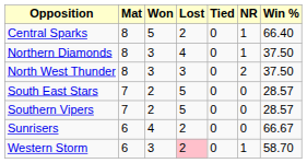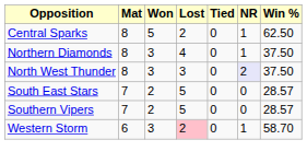Central Sparks | Win %: 66.40 -> 62.50
North West Thunder | NR: no background -> lavender background
- row: Sunrisers | 6 | 4 | 2 | 0 | 0 | 66.67
